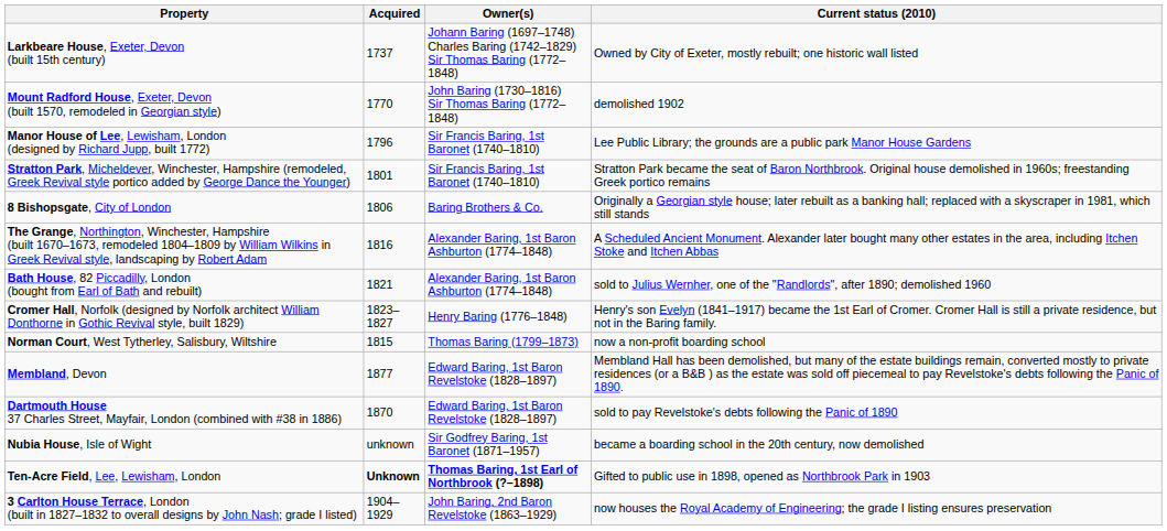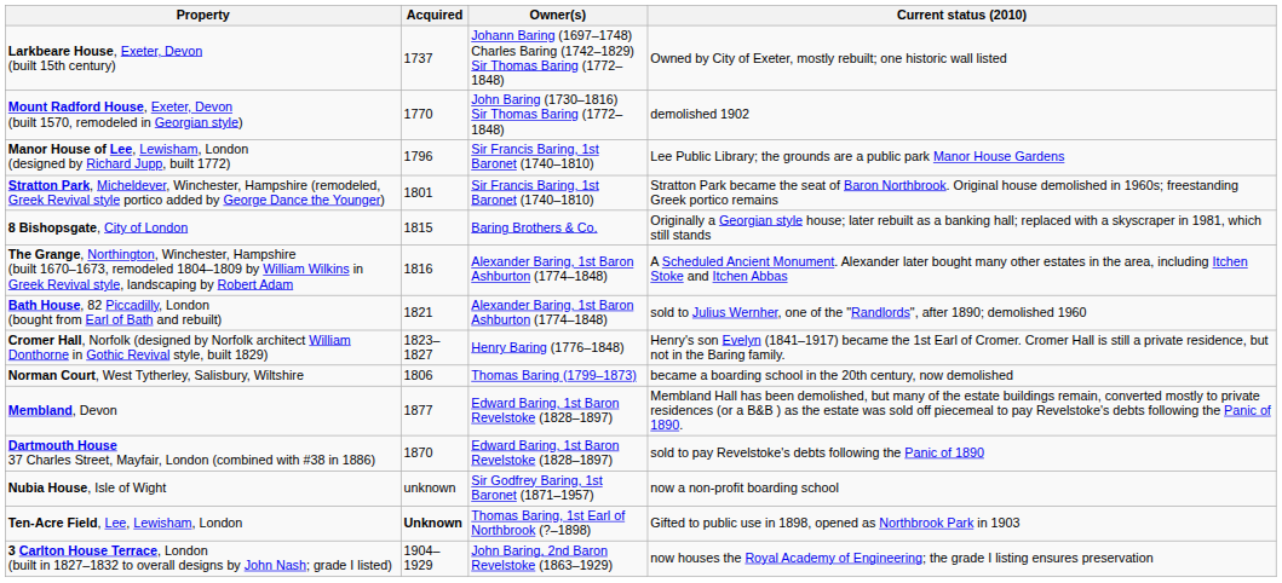8 Bishopsgate, City of London | Acquired: 1806 -> 1815
Norman Court, West Tytherley, Salisbury, Wiltshire | Acquired: 1815 -> 1806
Norman Court, West Tytherley, Salisbury, Wiltshire | Current status (2010): now a non-profit boarding school -> became a boarding school in the 20th century, now demolished
Nubia House, Isle of Wight | Current status (2010): became a boarding school in the 20th century, now demolished -> now a non-profit boarding school
Ten-Acre Field, Lee, Lewisham, London | Owner(s): bold -> normal
